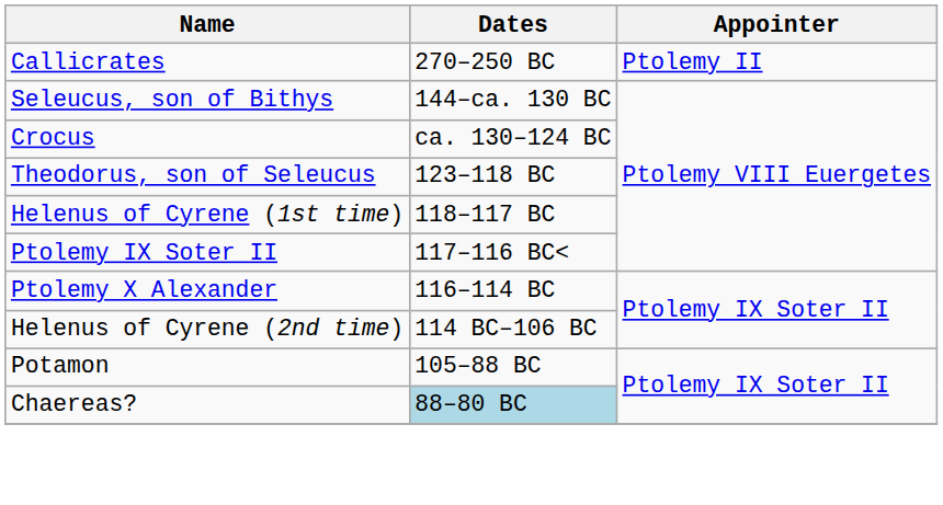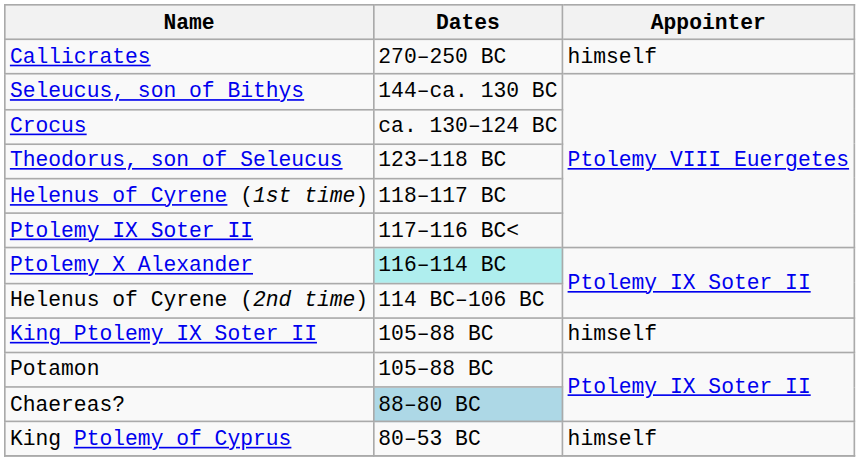Callicrates | Appointer: Ptolemy II -> himself
Ptolemy X Alexander | Dates: no background -> paleturquoise background
+ row: King Ptolemy IX Soter II | 105–88 BC | himself
+ row: King Ptolemy of Cyprus | 80–53 BC | himself
